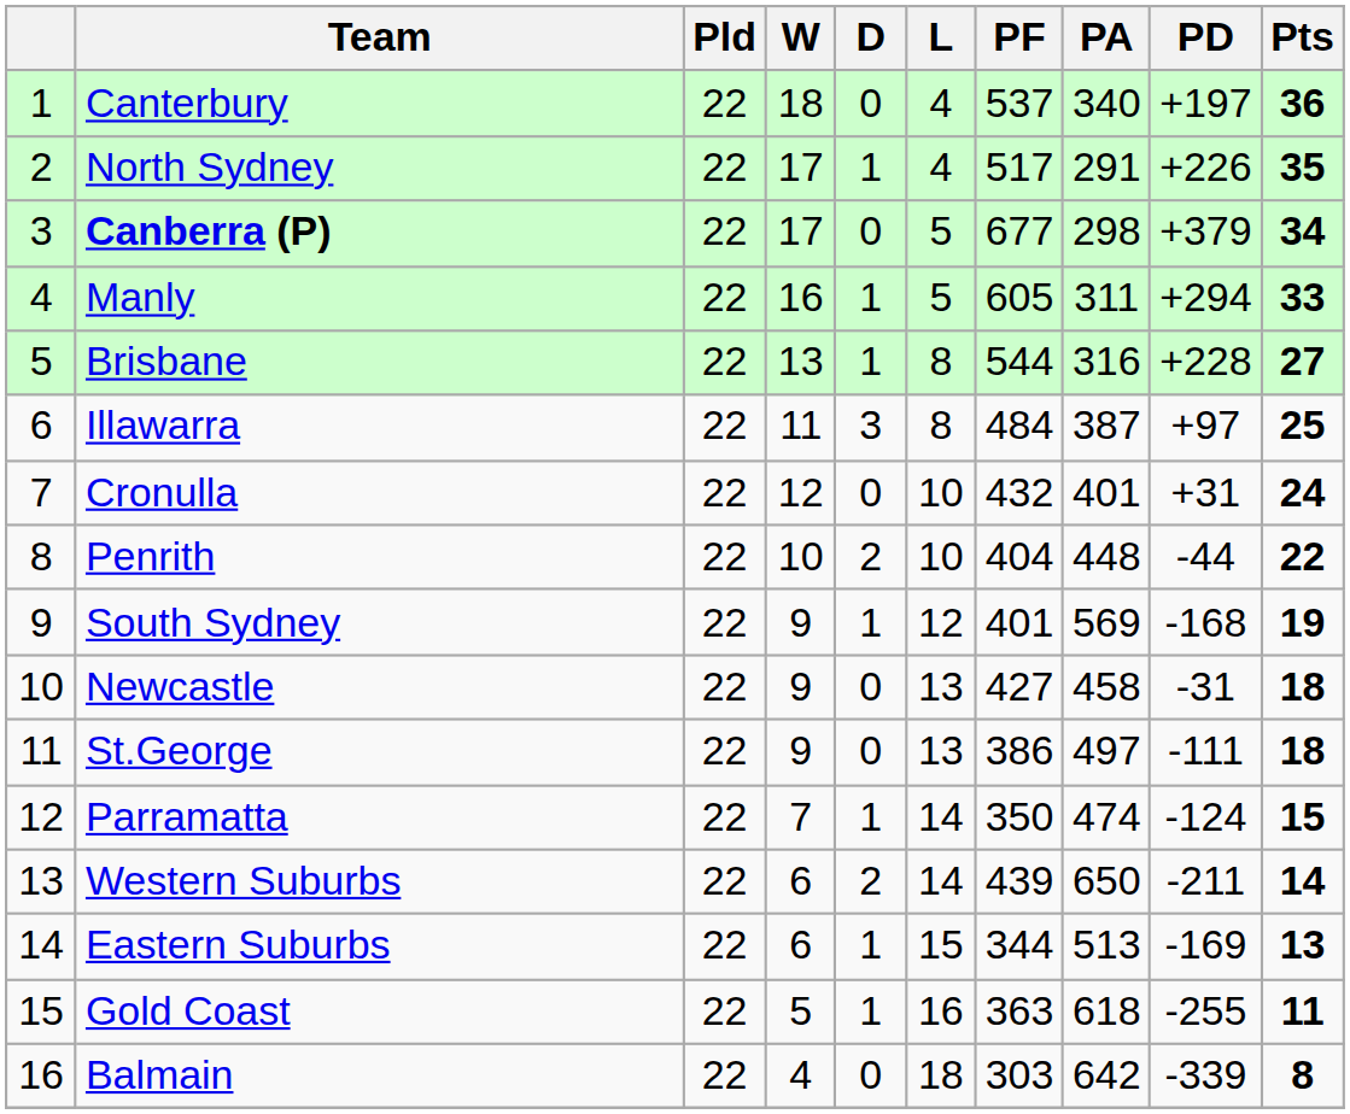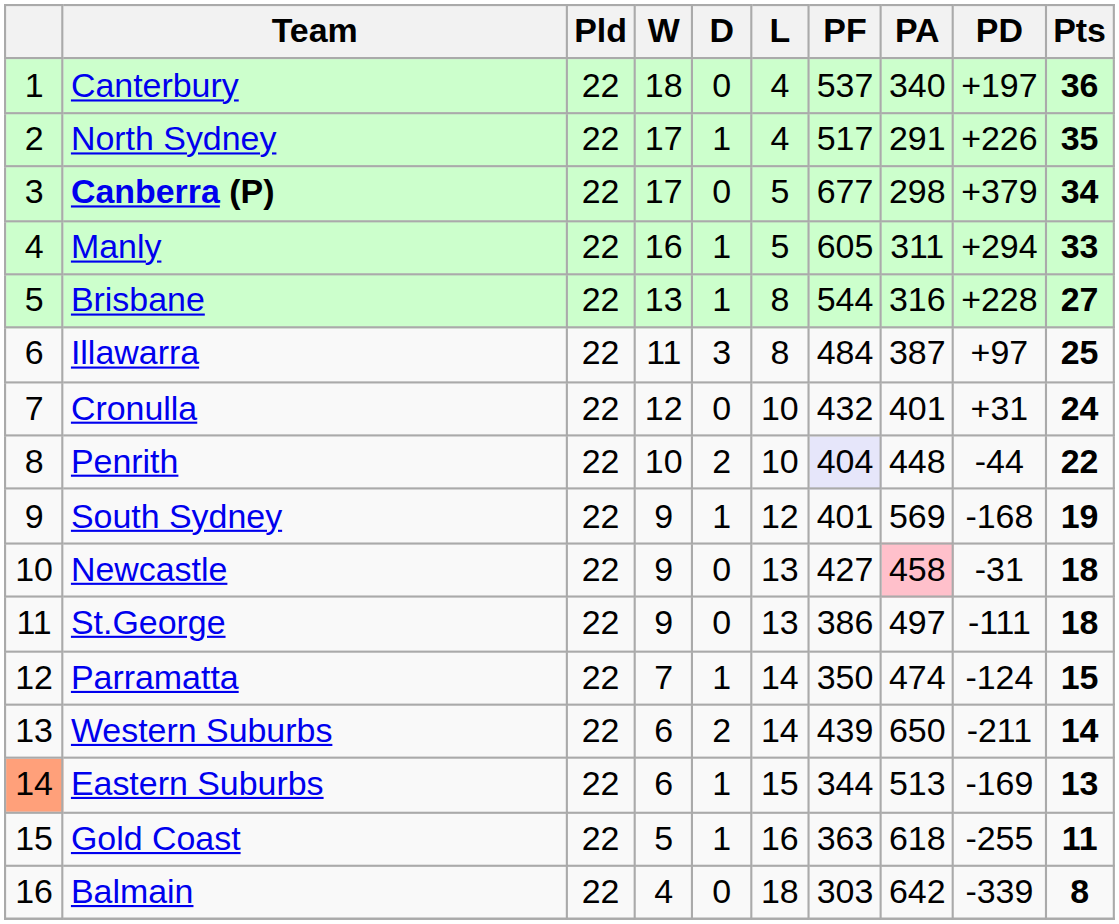Penrith | PF: no background -> lavender background
Newcastle | PA: no background -> pink background
Eastern Suburbs | column 1: no background -> lightsalmon background
